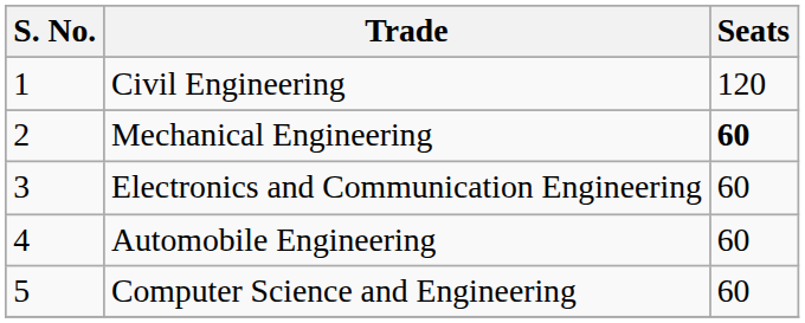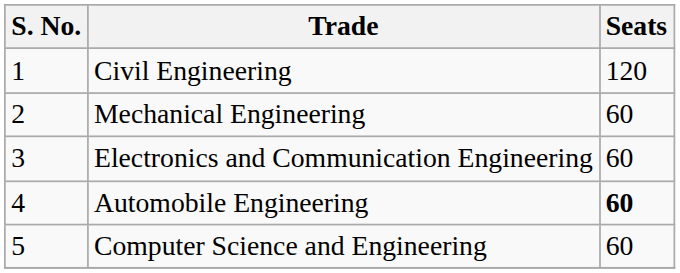Mechanical Engineering | Seats: bold -> normal
Automobile Engineering | Seats: normal -> bold
